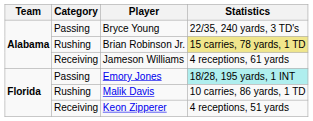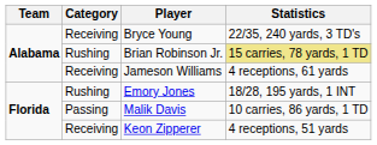Bryce Young | Category: Passing -> Receiving
Emory Jones | Category: Passing -> Rushing
Emory Jones | Statistics: paleturquoise background -> no background
Malik Davis | Category: Rushing -> Passing
